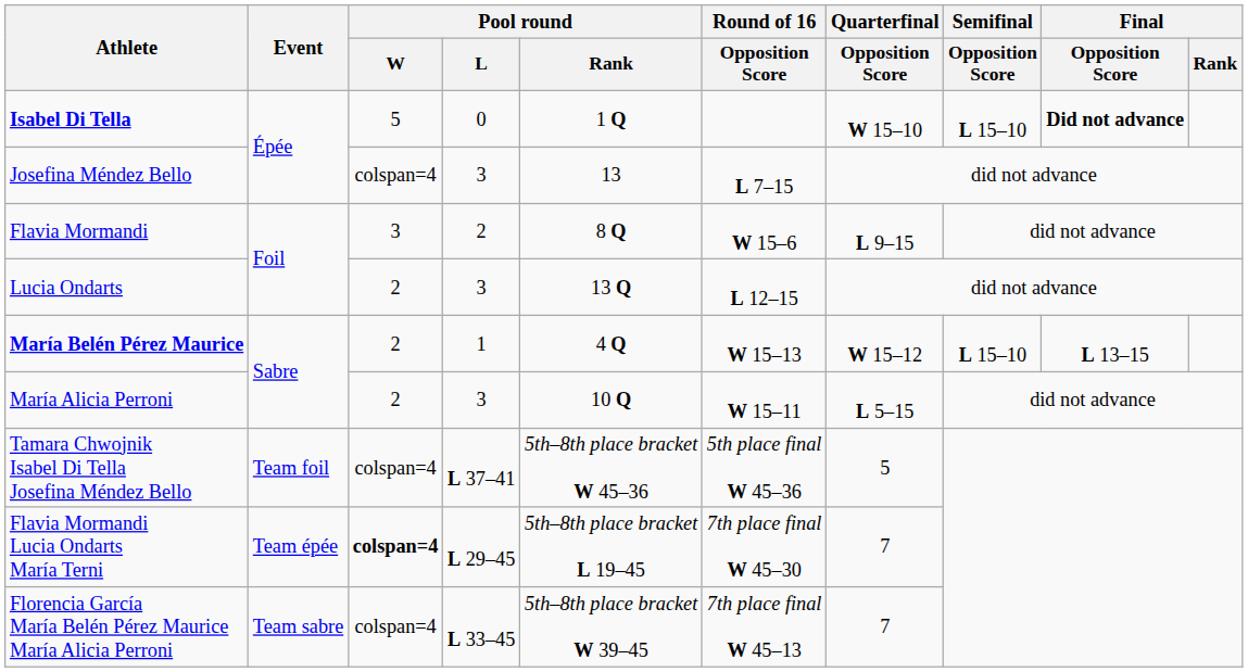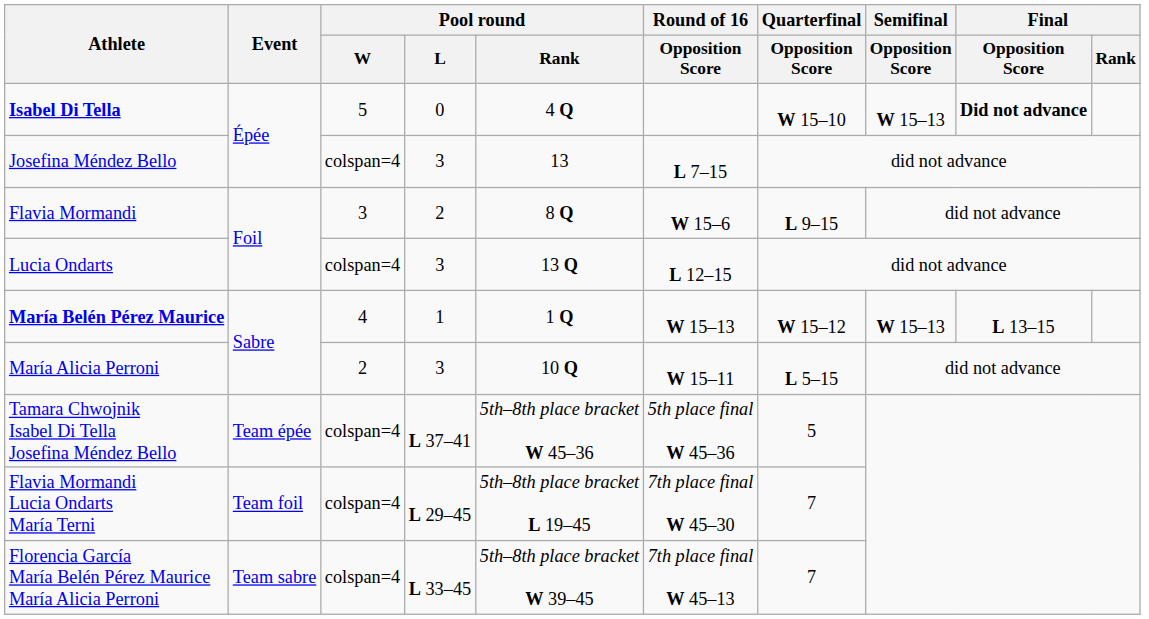Isabel Di Tella | Pool round / Rank: 1 Q -> 4 Q
Isabel Di Tella | Semifinal / Opposition Score: L 15–10 -> W 15–13
Lucia Ondarts | Pool round / W: 2 -> colspan=4
María Belén Pérez Maurice | Pool round / W: 2 -> 4
María Belén Pérez Maurice | Pool round / Rank: 4 Q -> 1 Q
María Belén Pérez Maurice | Semifinal / Opposition Score: L 15–10 -> W 15–13
Tamara Chwojnik Isabel Di Tella Josefina Méndez Bello | Event: Team foil -> Team épée
Flavia Mormandi Lucia Ondarts María Terni | Event: Team épée -> Team foil
Flavia Mormandi Lucia Ondarts María Terni | Pool round / W: bold -> normal
